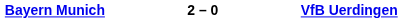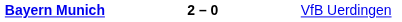Bayern Munich | column 3: bold -> normal
